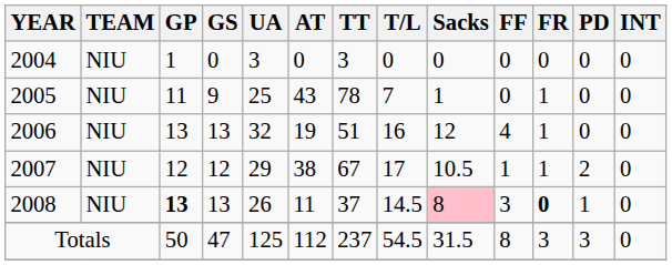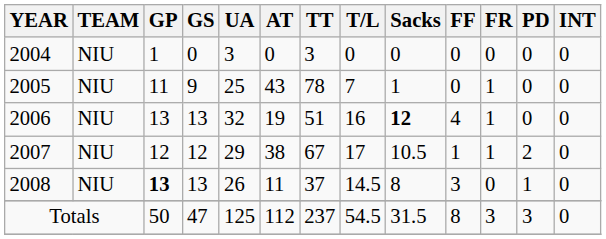2006 | Sacks: normal -> bold
2008 | Sacks: pink background -> no background
2008 | FR: bold -> normal
